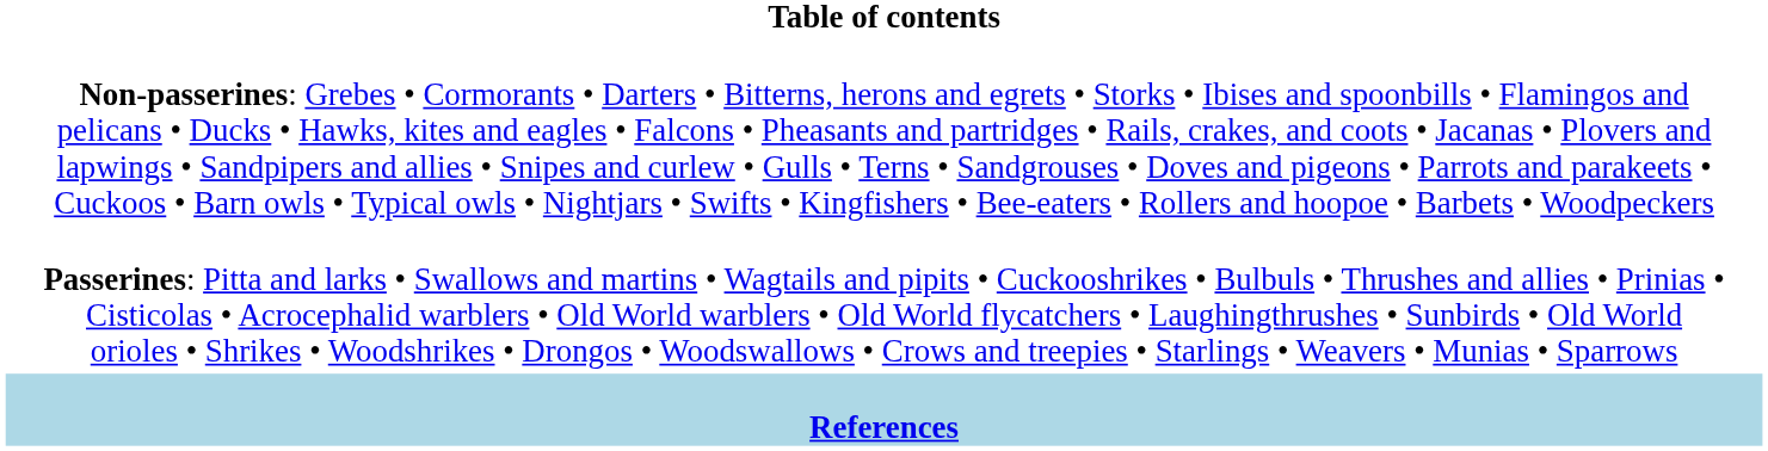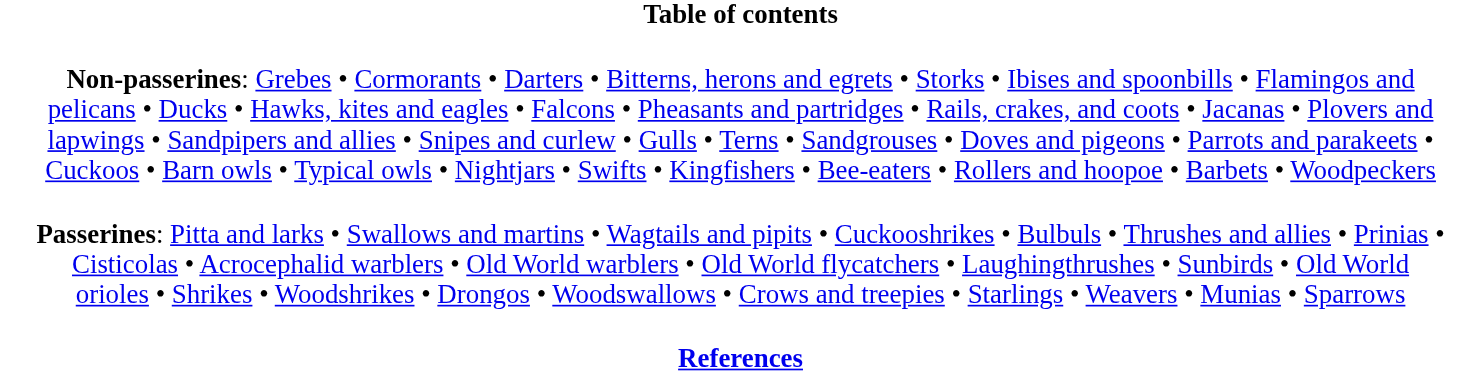row 4 | column 1: lightblue background -> no background
